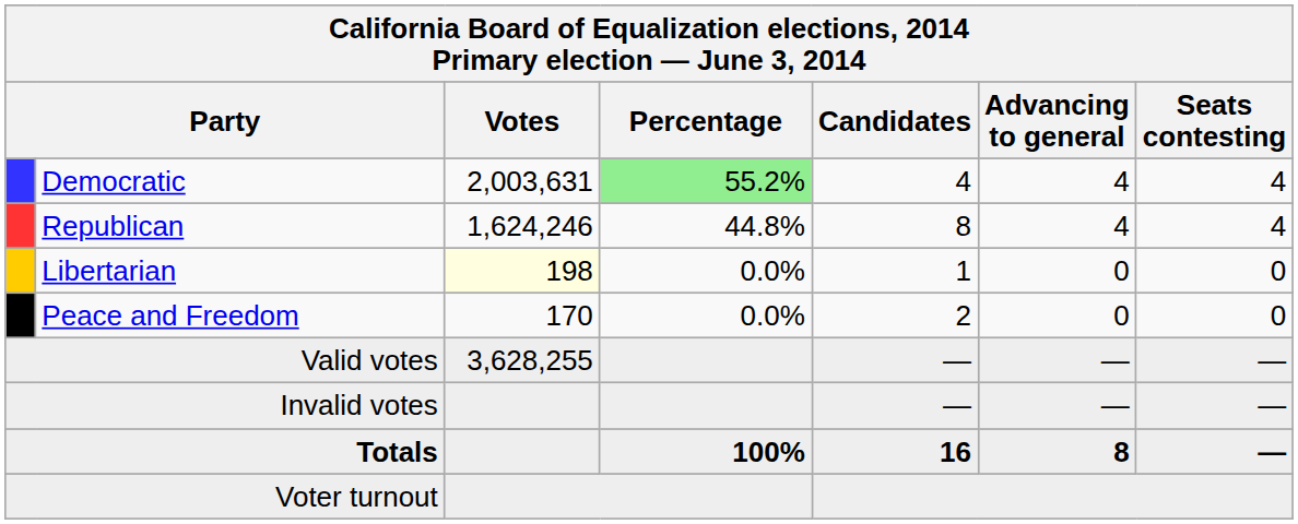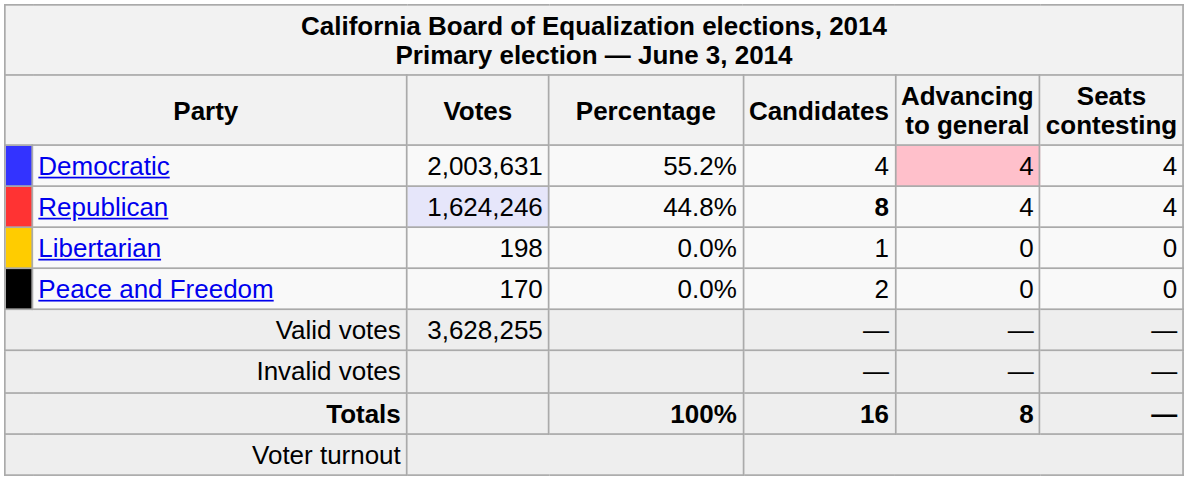Democratic | Percentage: lightgreen background -> no background
Democratic | Advancing to general: no background -> pink background
Republican | Votes: no background -> lavender background
Republican | Candidates: normal -> bold
Libertarian | Votes: lightyellow background -> no background
